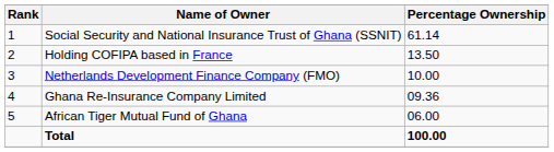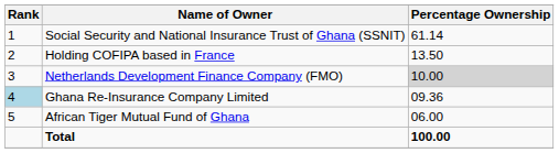Netherlands Development Finance Company (FMO) | Percentage Ownership: no background -> lightgrey background
Ghana Re-Insurance Company Limited | Rank: no background -> lightblue background
